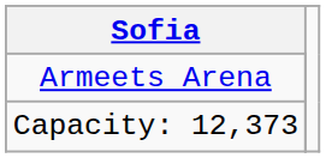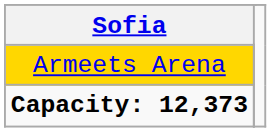Armeets Arena | column 1: no background -> gold background
Capacity: 12,373 | column 1: normal -> bold
